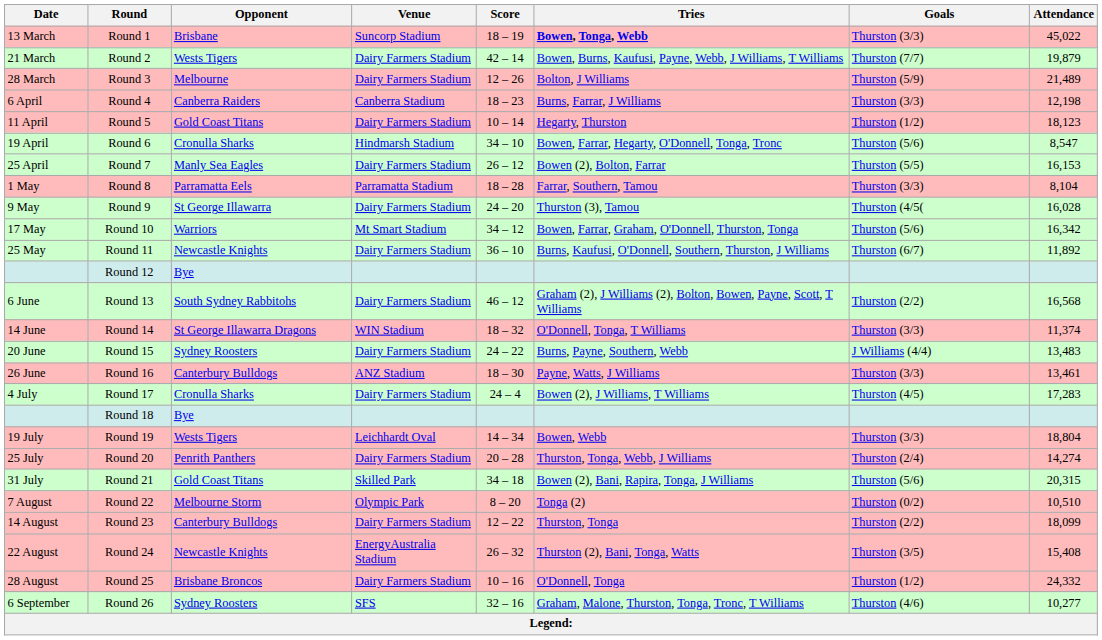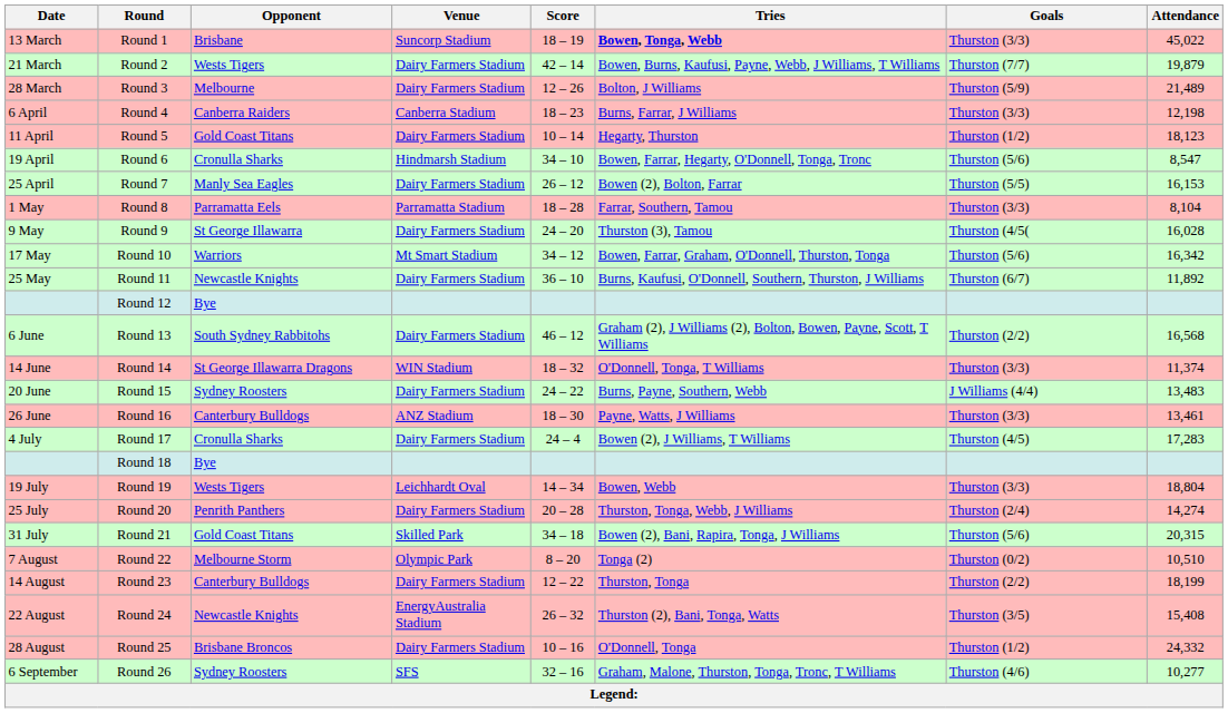Round 23 | Attendance: 18,099 -> 18,199
